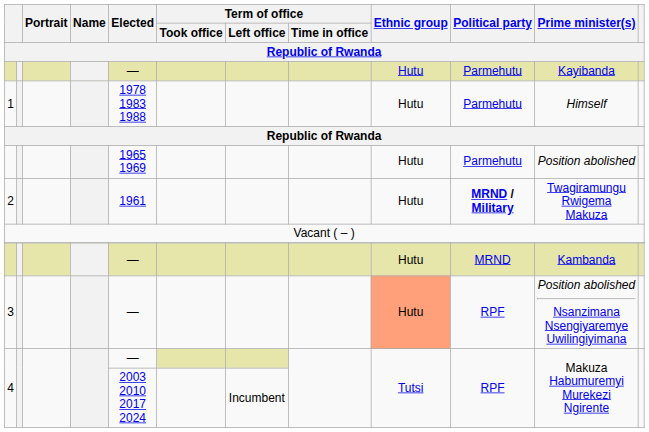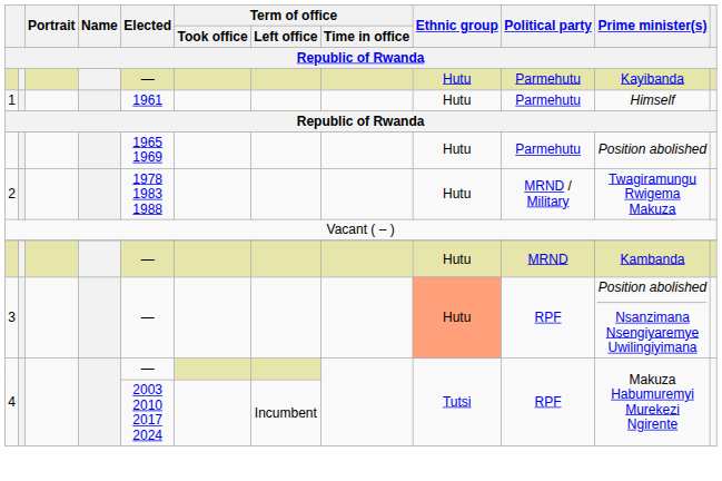1 | Elected: 1978 1983 1988 -> 1961
2 | Elected: 1961 -> 1978 1983 1988
2 | Political party: bold -> normal
